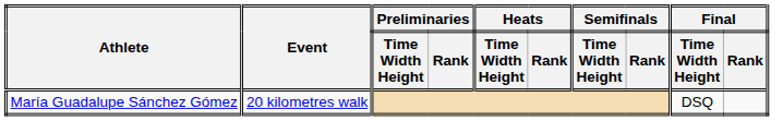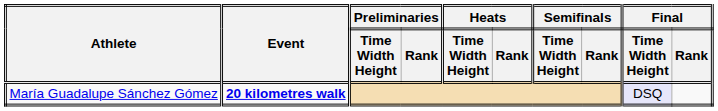María Guadalupe Sánchez Gómez | Event: normal -> bold
María Guadalupe Sánchez Gómez | Final / Time Width Height: no background -> lavender background
